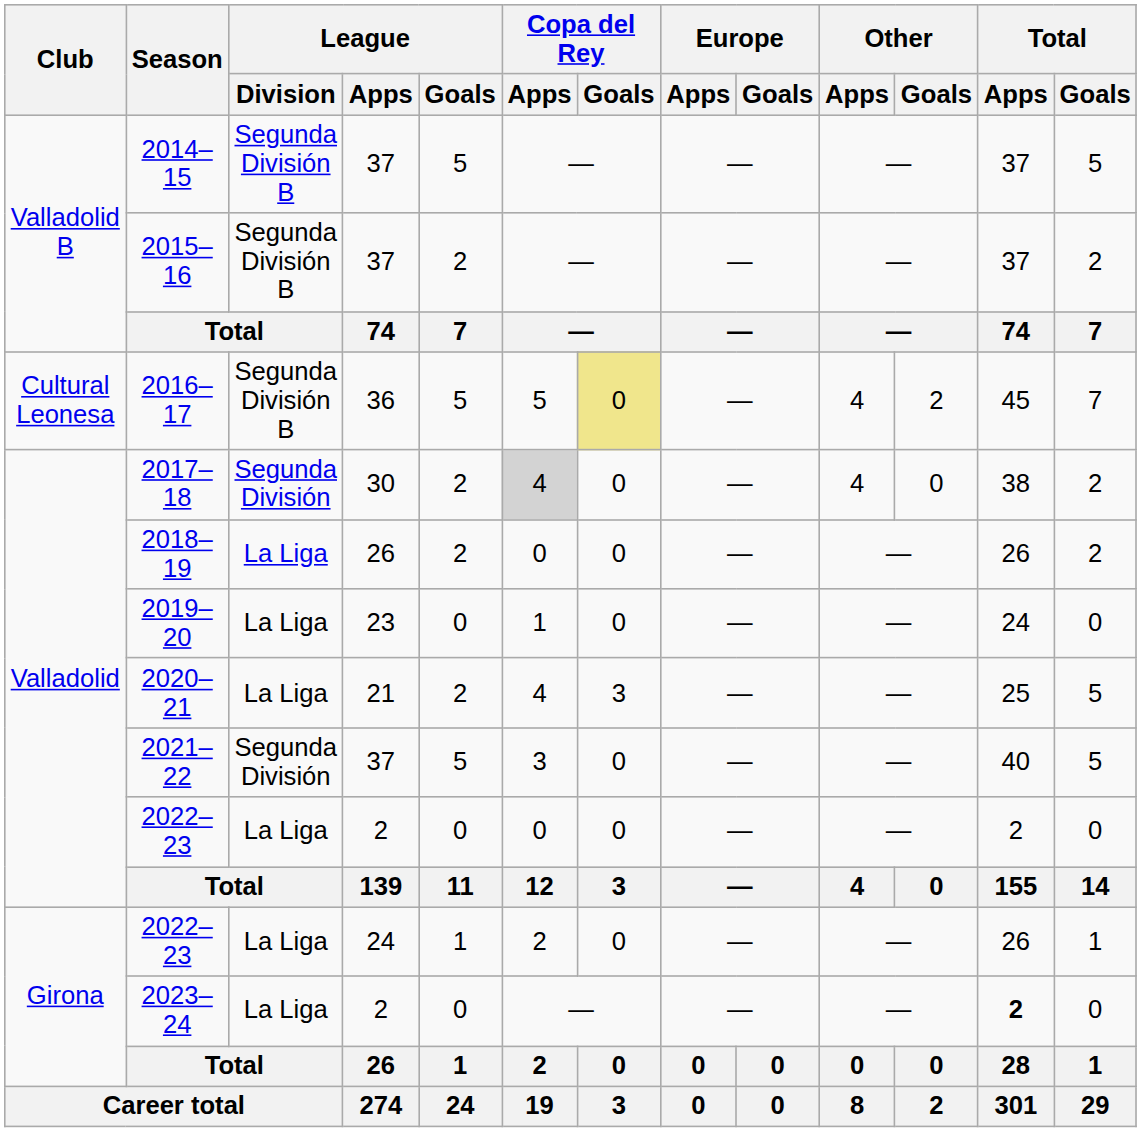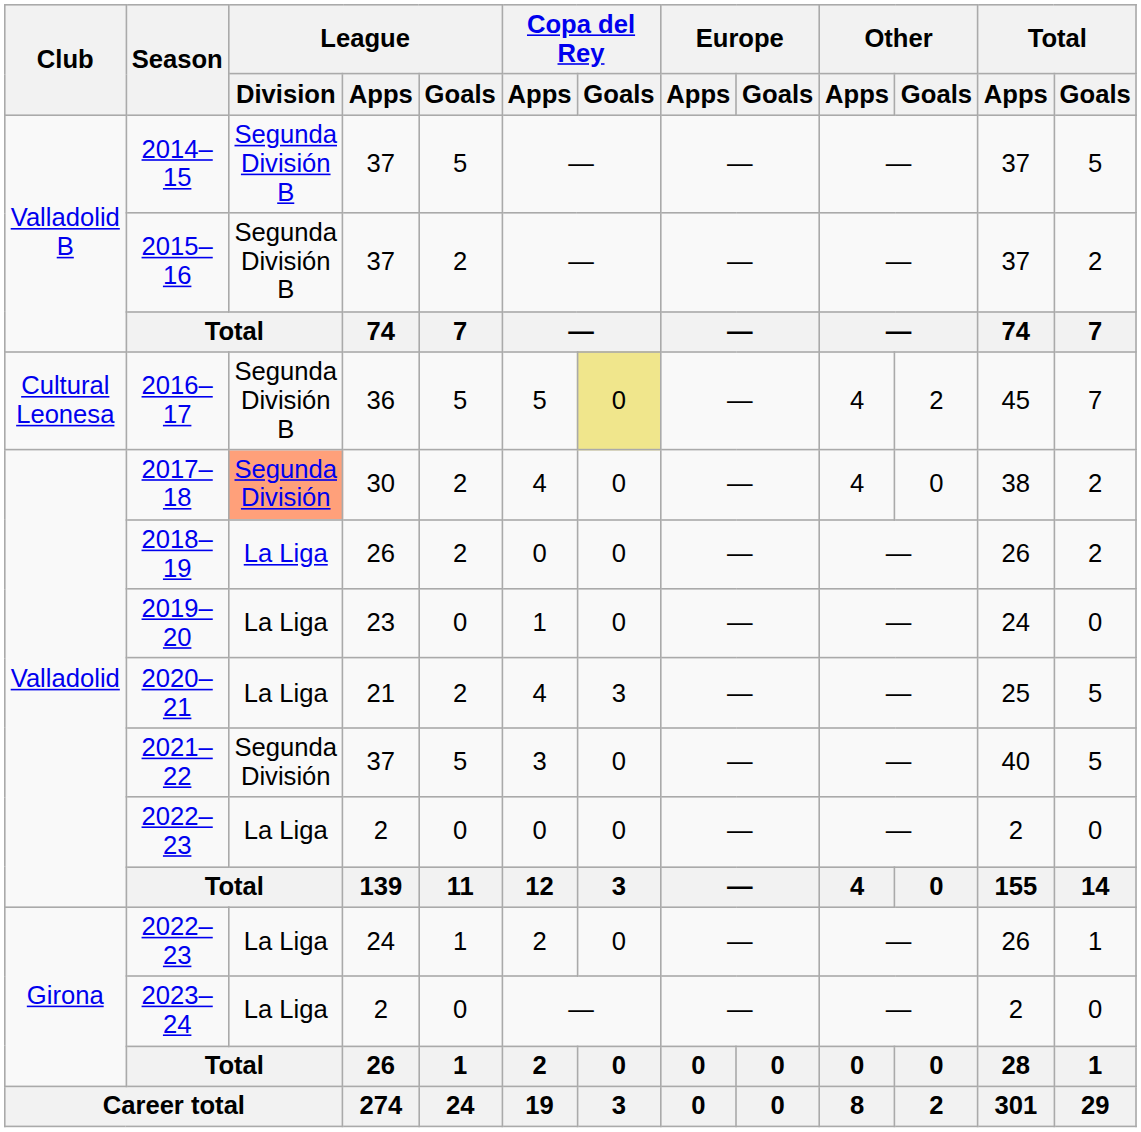2017–18 | League / Division: no background -> lightsalmon background
2017–18 | Copa del Rey / Apps: lightgrey background -> no background
2023–24 | Total / Apps: bold -> normal
